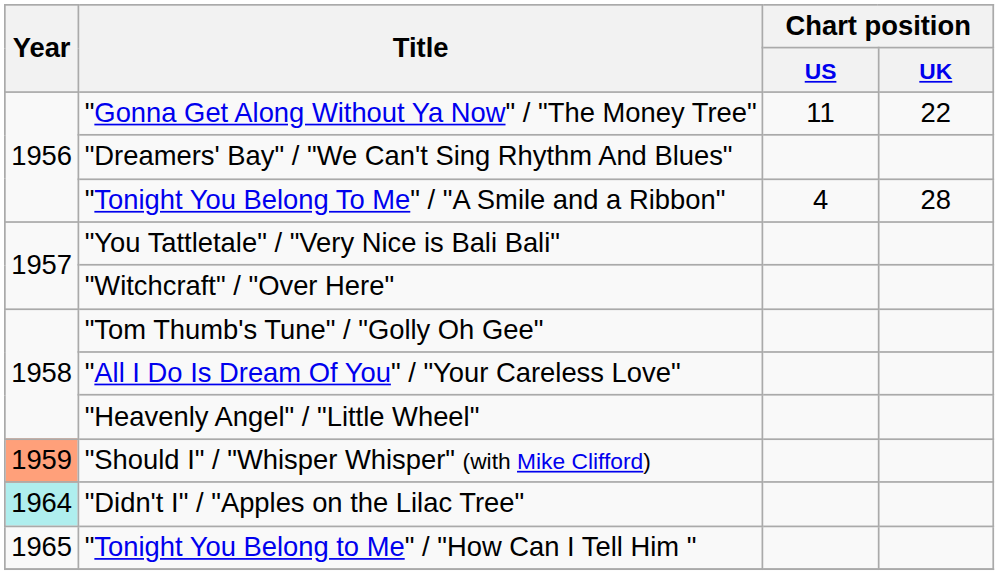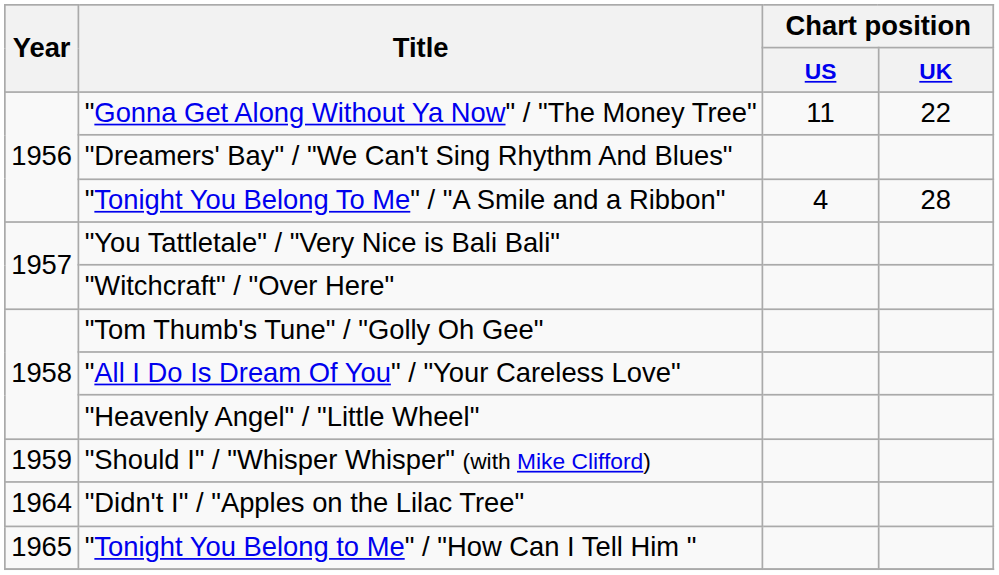"Should I" / "Whisper Whisper" (with Mike Clifford) | Year: lightsalmon background -> no background
"Didn't I" / "Apples on the Lilac Tree" | Year: paleturquoise background -> no background
